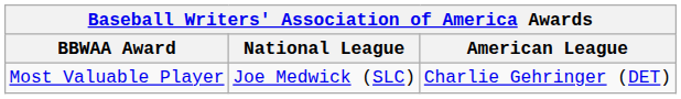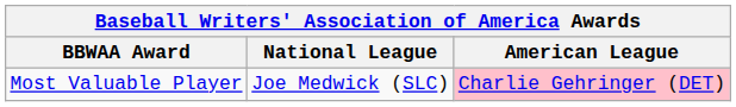Most Valuable Player | American League: no background -> pink background
